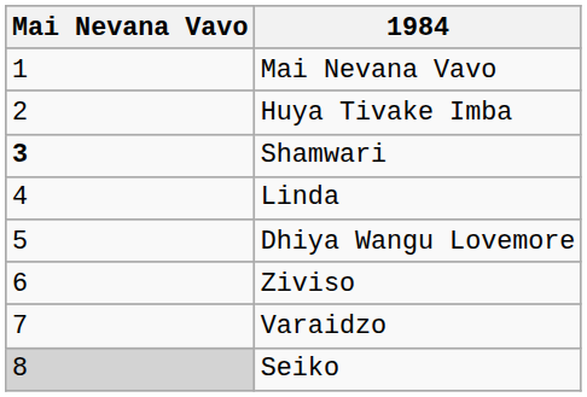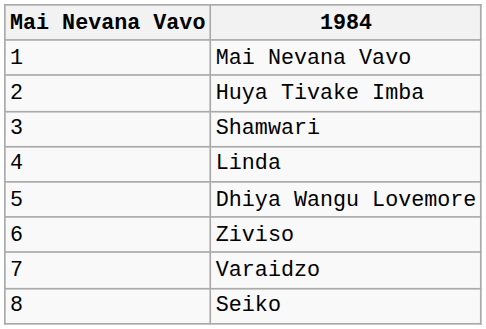Shamwari | Mai Nevana Vavo: bold -> normal
Seiko | Mai Nevana Vavo: lightgrey background -> no background
